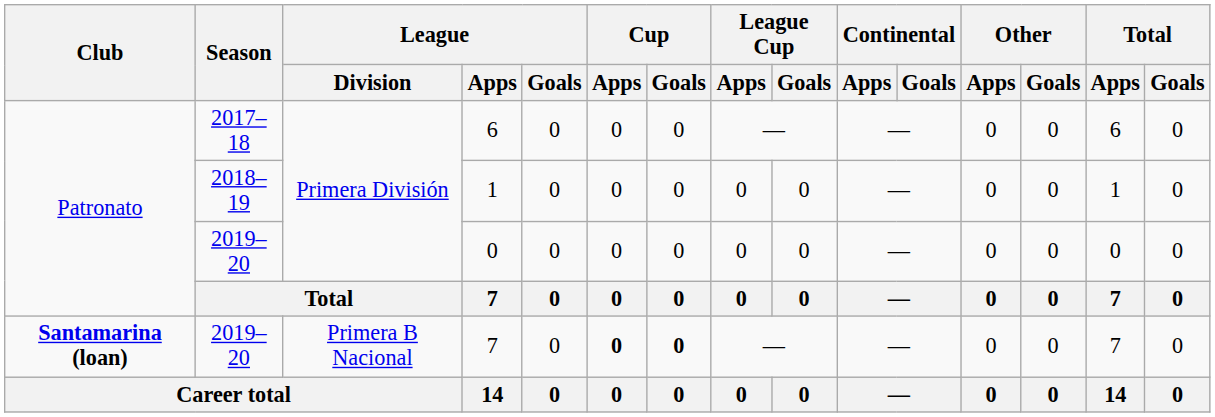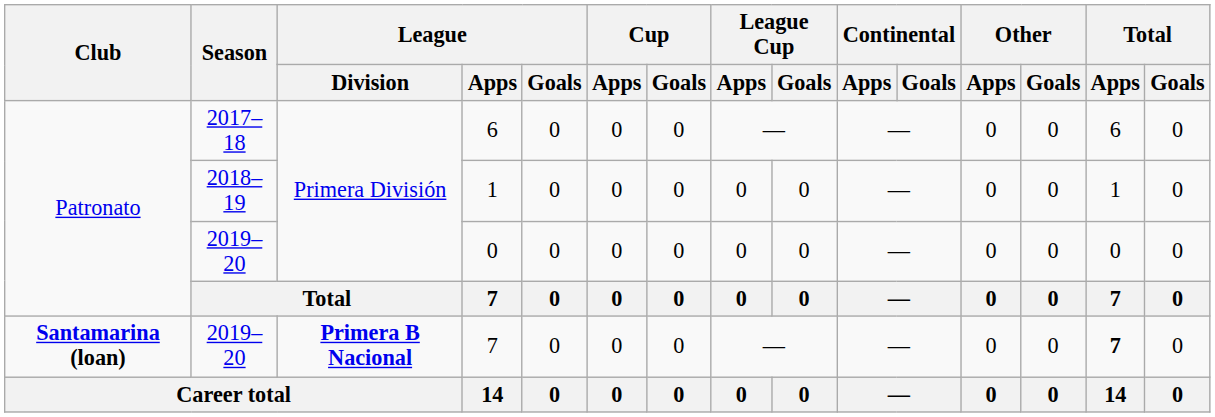2019–20 / 7 | League / Division: normal -> bold
2019–20 / 7 | Cup / Apps: bold -> normal
2019–20 / 7 | Cup / Goals: bold -> normal
2019–20 / 7 | Total / Apps: normal -> bold
